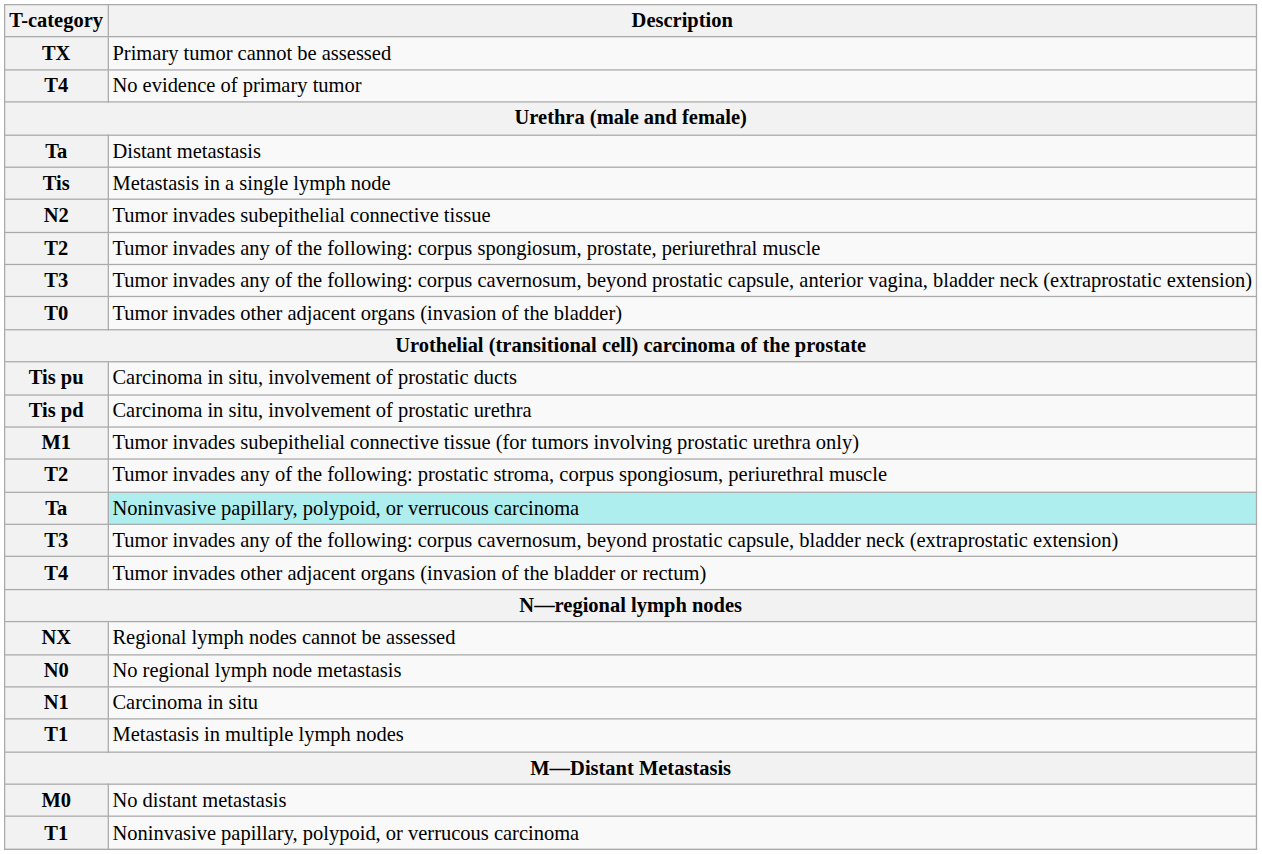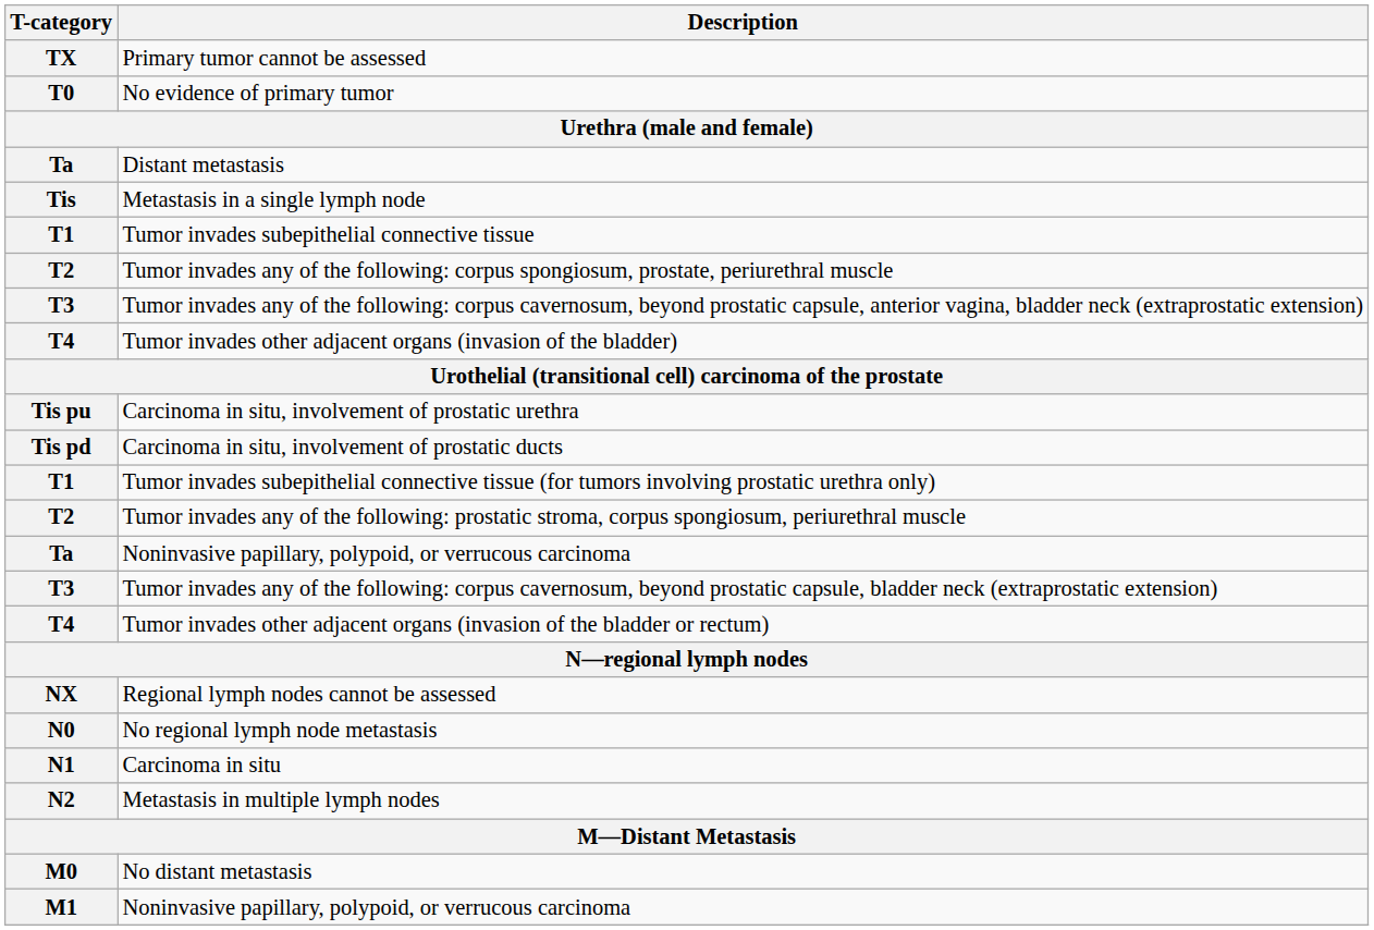row 3 | T-category: T4 -> T0
row 7 | T-category: N2 -> T1
row 10 | T-category: T0 -> T4
row 12 | Description: Carcinoma in situ, involvement of prostatic ducts -> Carcinoma in situ, involvement of prostatic urethra
row 13 | Description: Carcinoma in situ, involvement of prostatic urethra -> Carcinoma in situ, involvement of prostatic ducts
row 14 | T-category: M1 -> T1
row 16 | Description: paleturquoise background -> no background
row 23 | T-category: T1 -> N2
row 26 | T-category: T1 -> M1
